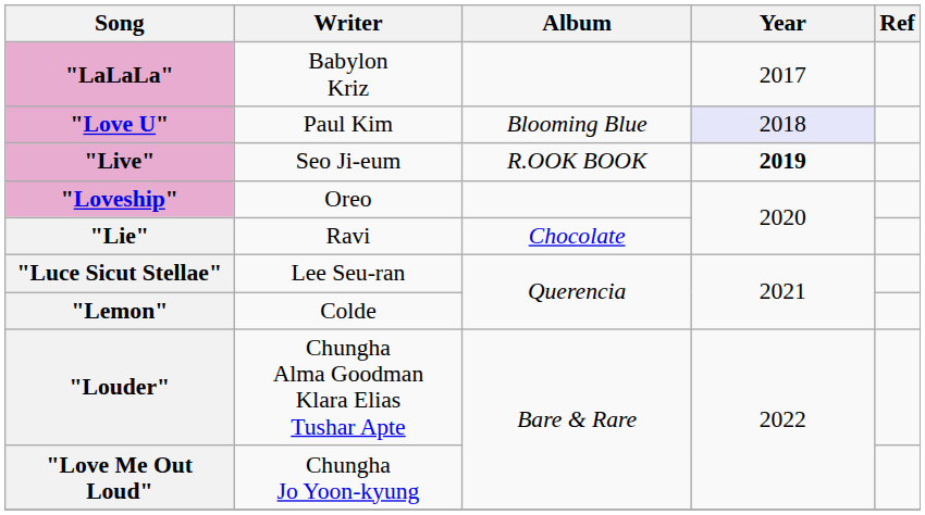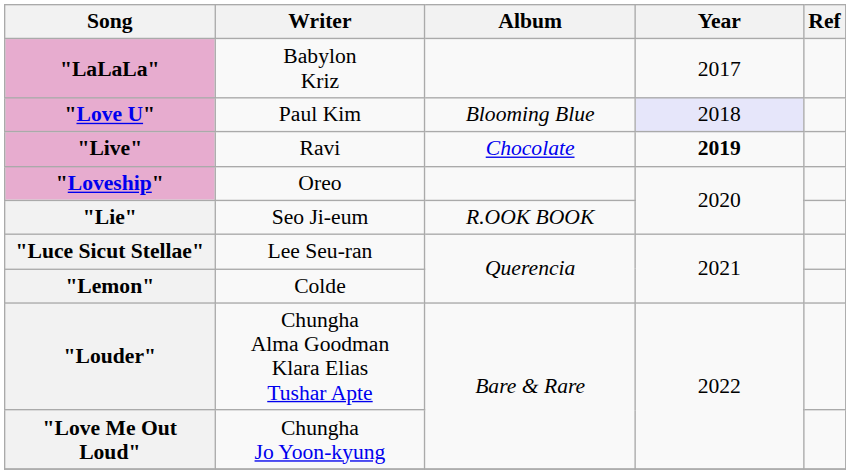"Live" | Writer: Seo Ji-eum -> Ravi
"Live" | Album: R.OOK BOOK -> Chocolate
"Lie" | Writer: Ravi -> Seo Ji-eum
"Lie" | Album: Chocolate -> R.OOK BOOK
